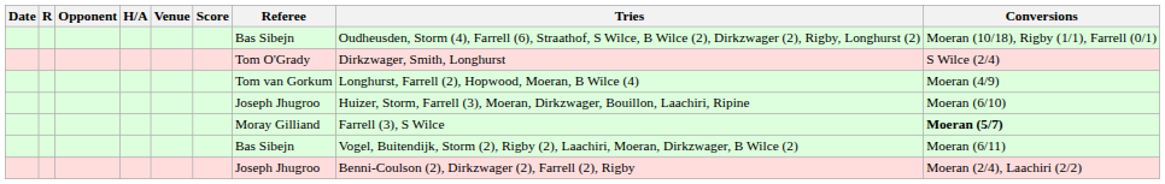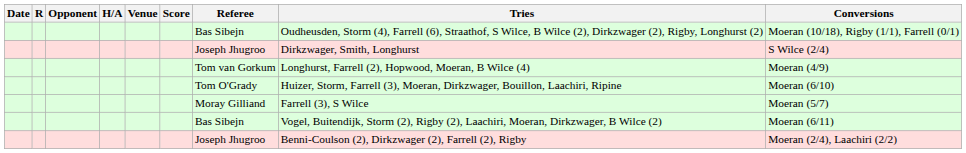row 3 | Referee: Tom O'Grady -> Joseph Jhugroo
row 5 | Referee: Joseph Jhugroo -> Tom O'Grady
row 6 | Conversions: bold -> normal
